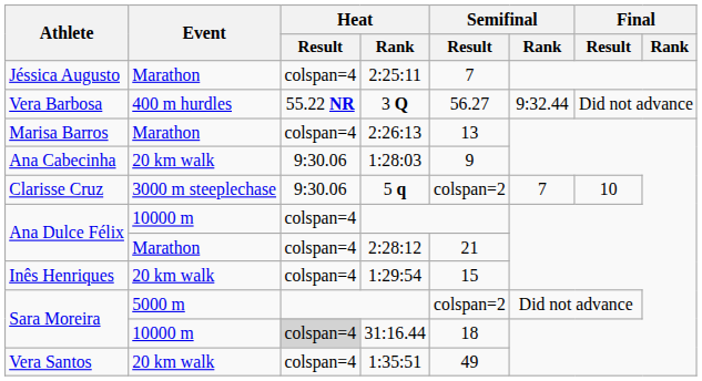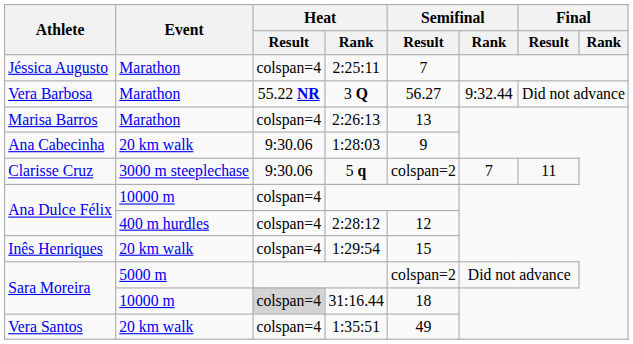3 Q | Event: 400 m hurdles -> Marathon
5 q | Final / Result: 10 -> 11
2:28:12 | Event: Marathon -> 400 m hurdles
2:28:12 | Semifinal / Result: 21 -> 12
